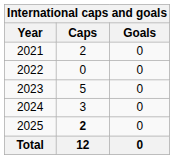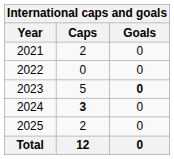2023 | Goals: normal -> bold
2024 | Caps: normal -> bold
2025 | Caps: bold -> normal
